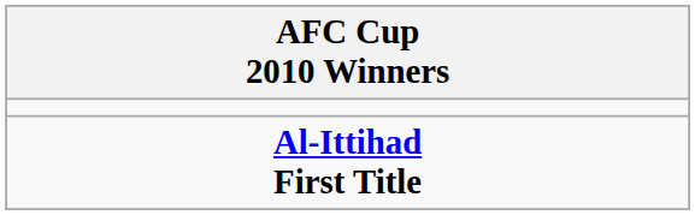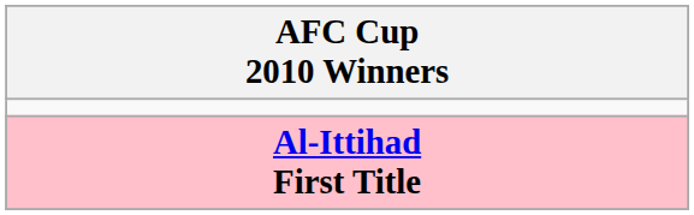row 3 | column 1: no background -> pink background
